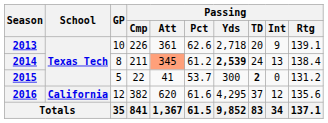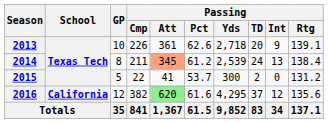2014 | Passing / Yds: bold -> normal
2015 | Passing / TD: bold -> normal
2016 | Passing / Att: no background -> lightgreen background
